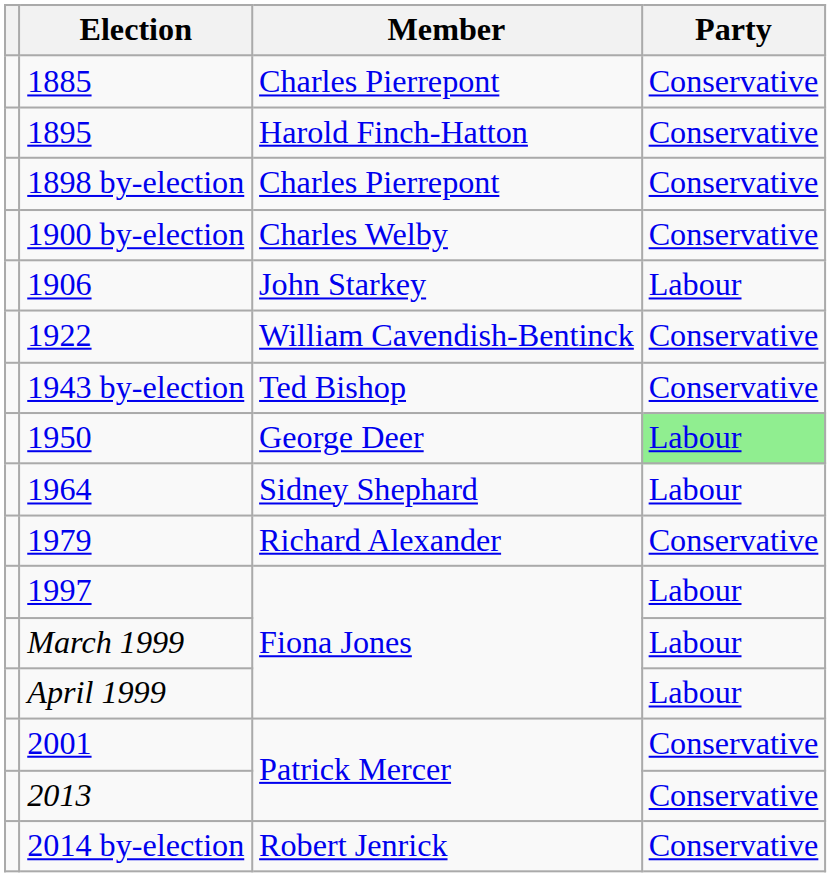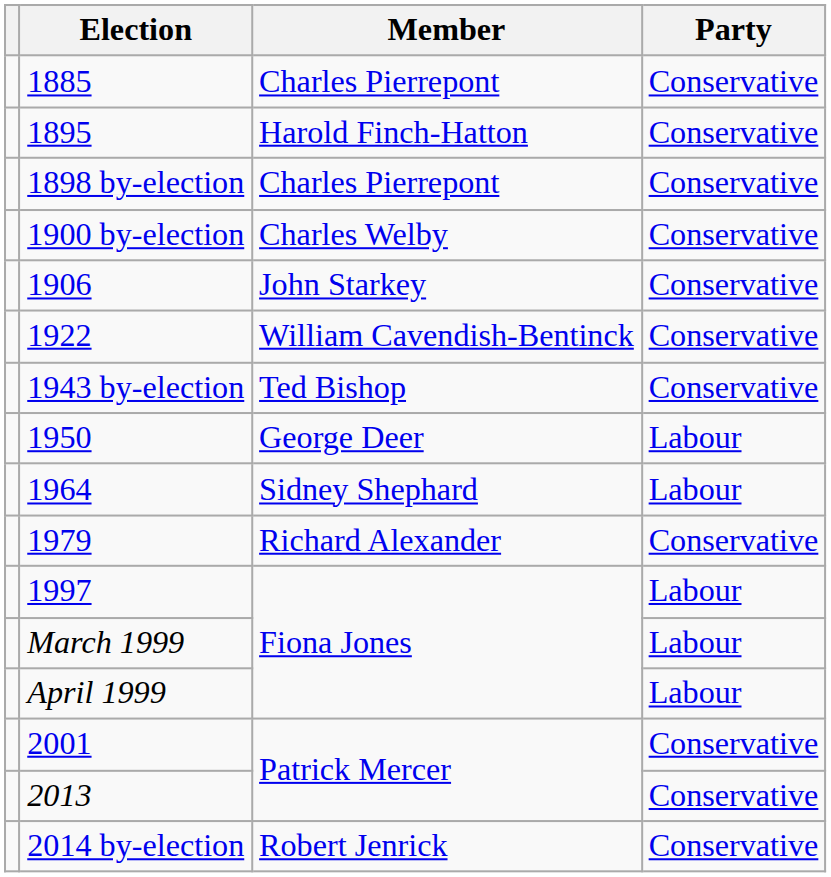1906 | Party: Labour -> Conservative
1950 | Party: lightgreen background -> no background
